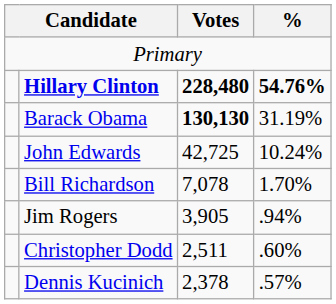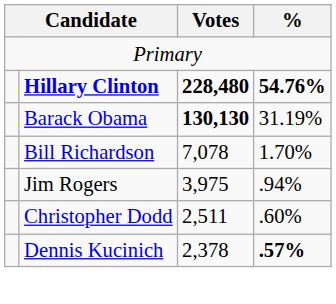- row: John Edwards | 42,725 | 10.24%
Jim Rogers | Votes: 3,905 -> 3,975
Dennis Kucinich | %: normal -> bold
